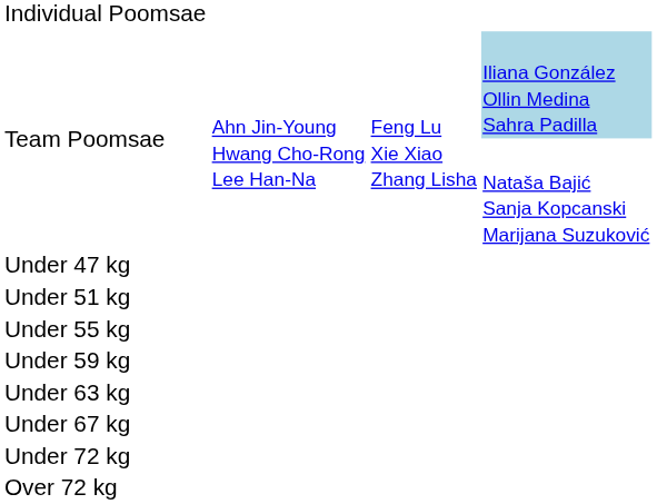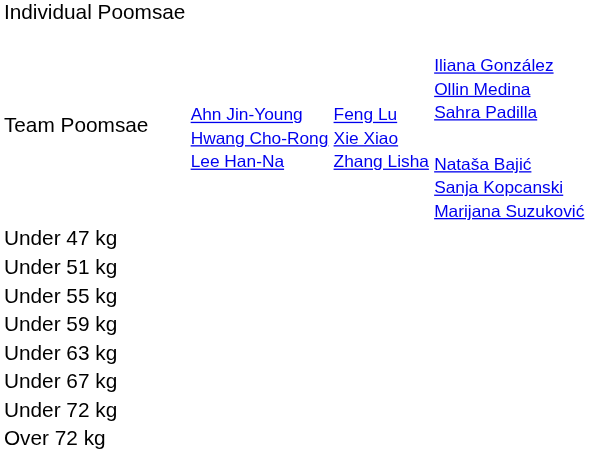Team Poomsae / Iliana González Ollin Medina Sahra Padilla | column 4: lightblue background -> no background
